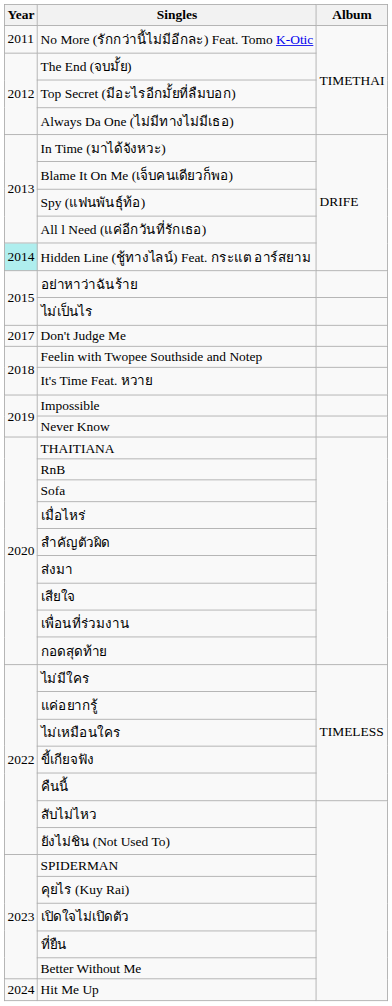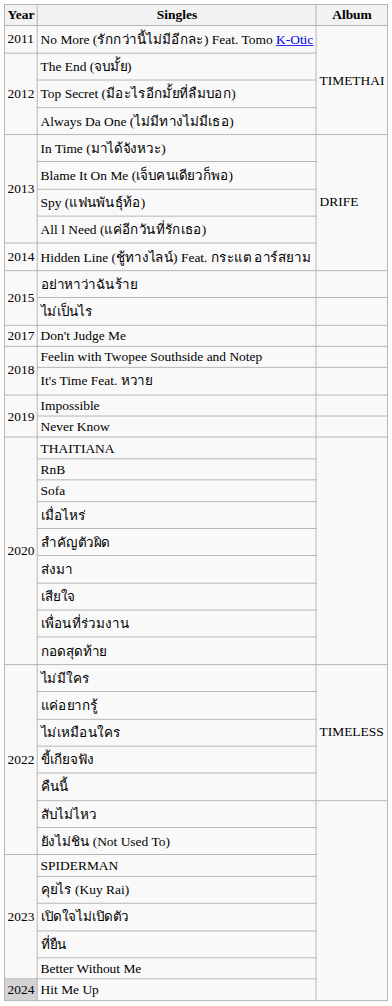Hidden Line (ชู้ทางไลน์) Feat. กระแต อาร์สยาม | Year: paleturquoise background -> no background
Hit Me Up | Year: no background -> lightgrey background
